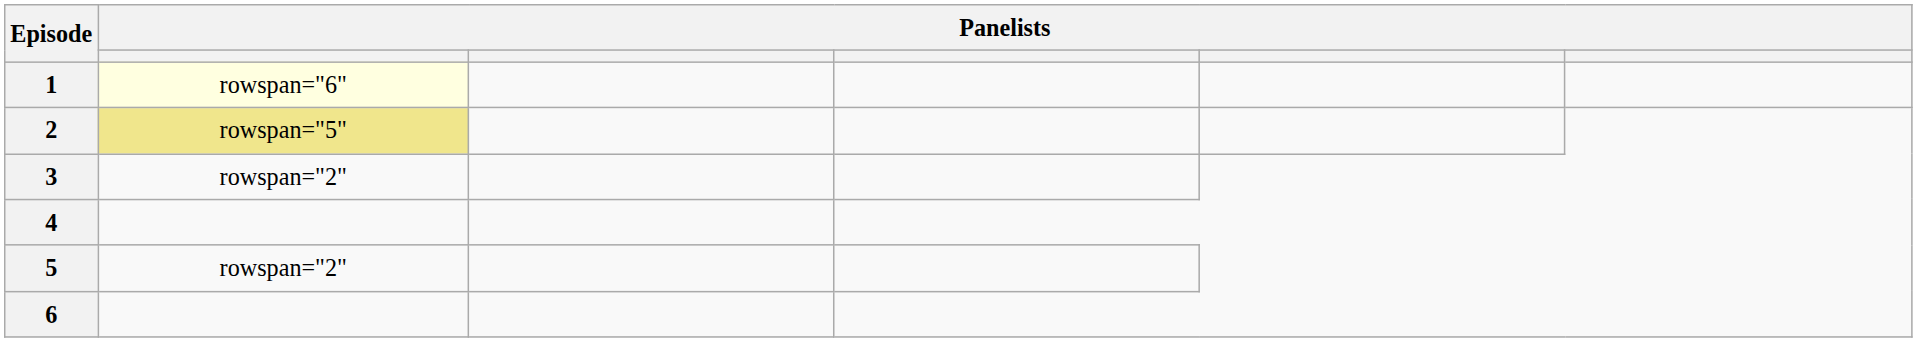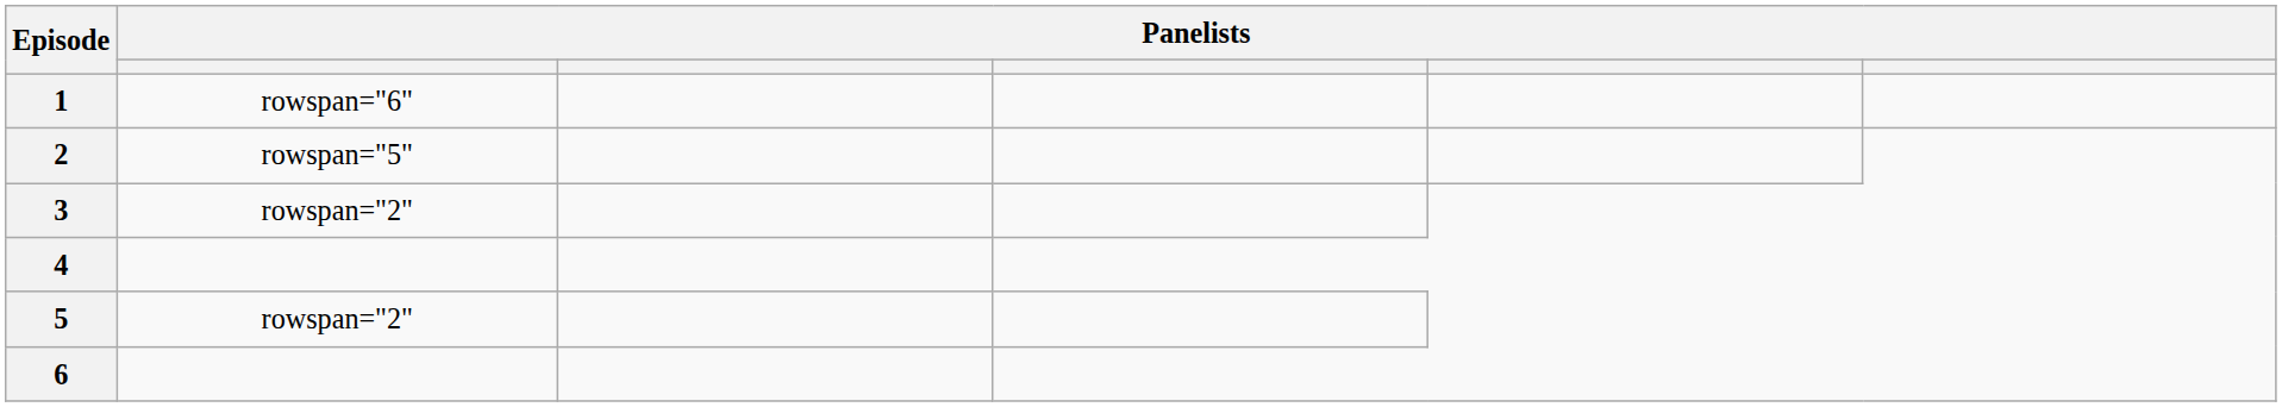1 | column 2: lightyellow background -> no background
2 | column 2: khaki background -> no background
